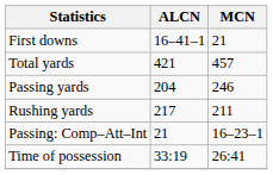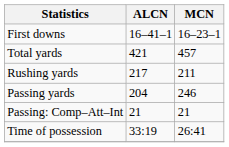First downs | MCN: 21 -> 16–23–1
rows swapped: Rushing yards <-> Passing yards
Passing: Comp–Att–Int | MCN: 16–23–1 -> 21
